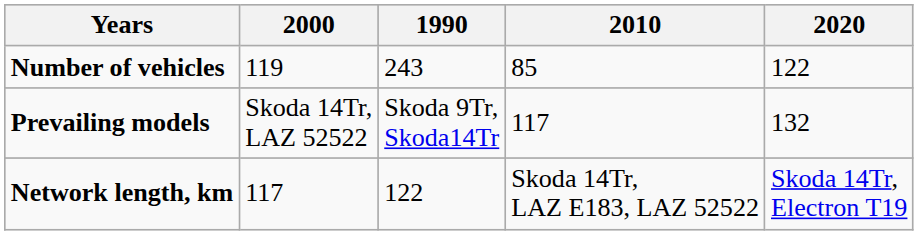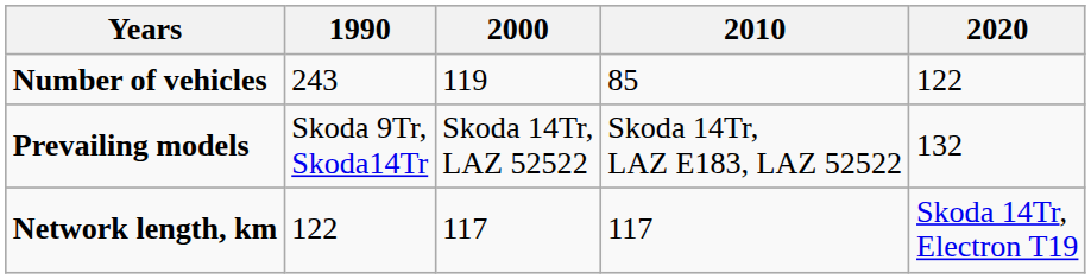columns swapped: 1990 <-> 2000
Prevailing models | 2010: 117 -> Skoda 14Tr, LAZ E183, LAZ 52522
Network length, km | 2010: Skoda 14Tr, LAZ E183, LAZ 52522 -> 117
